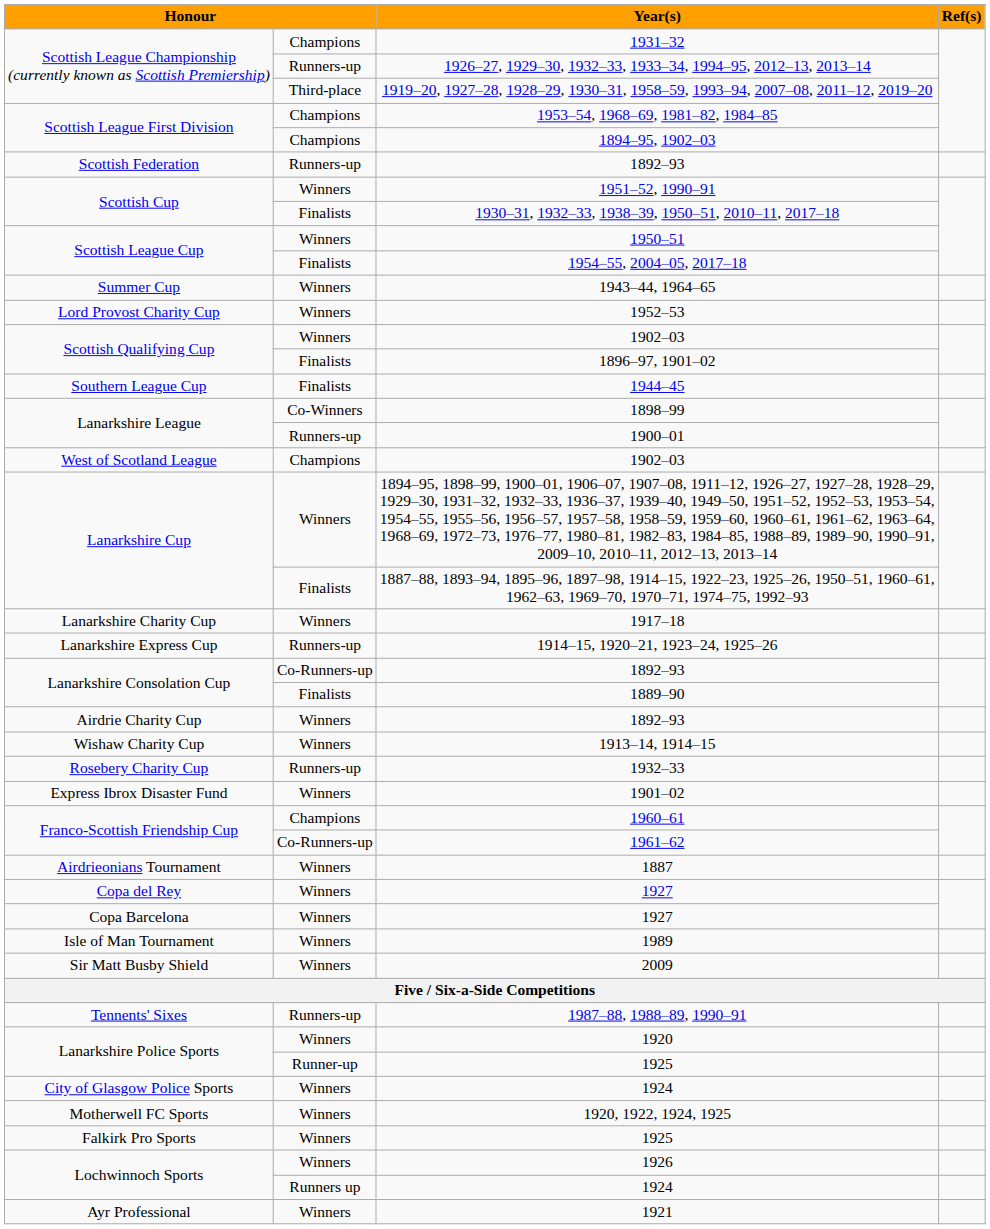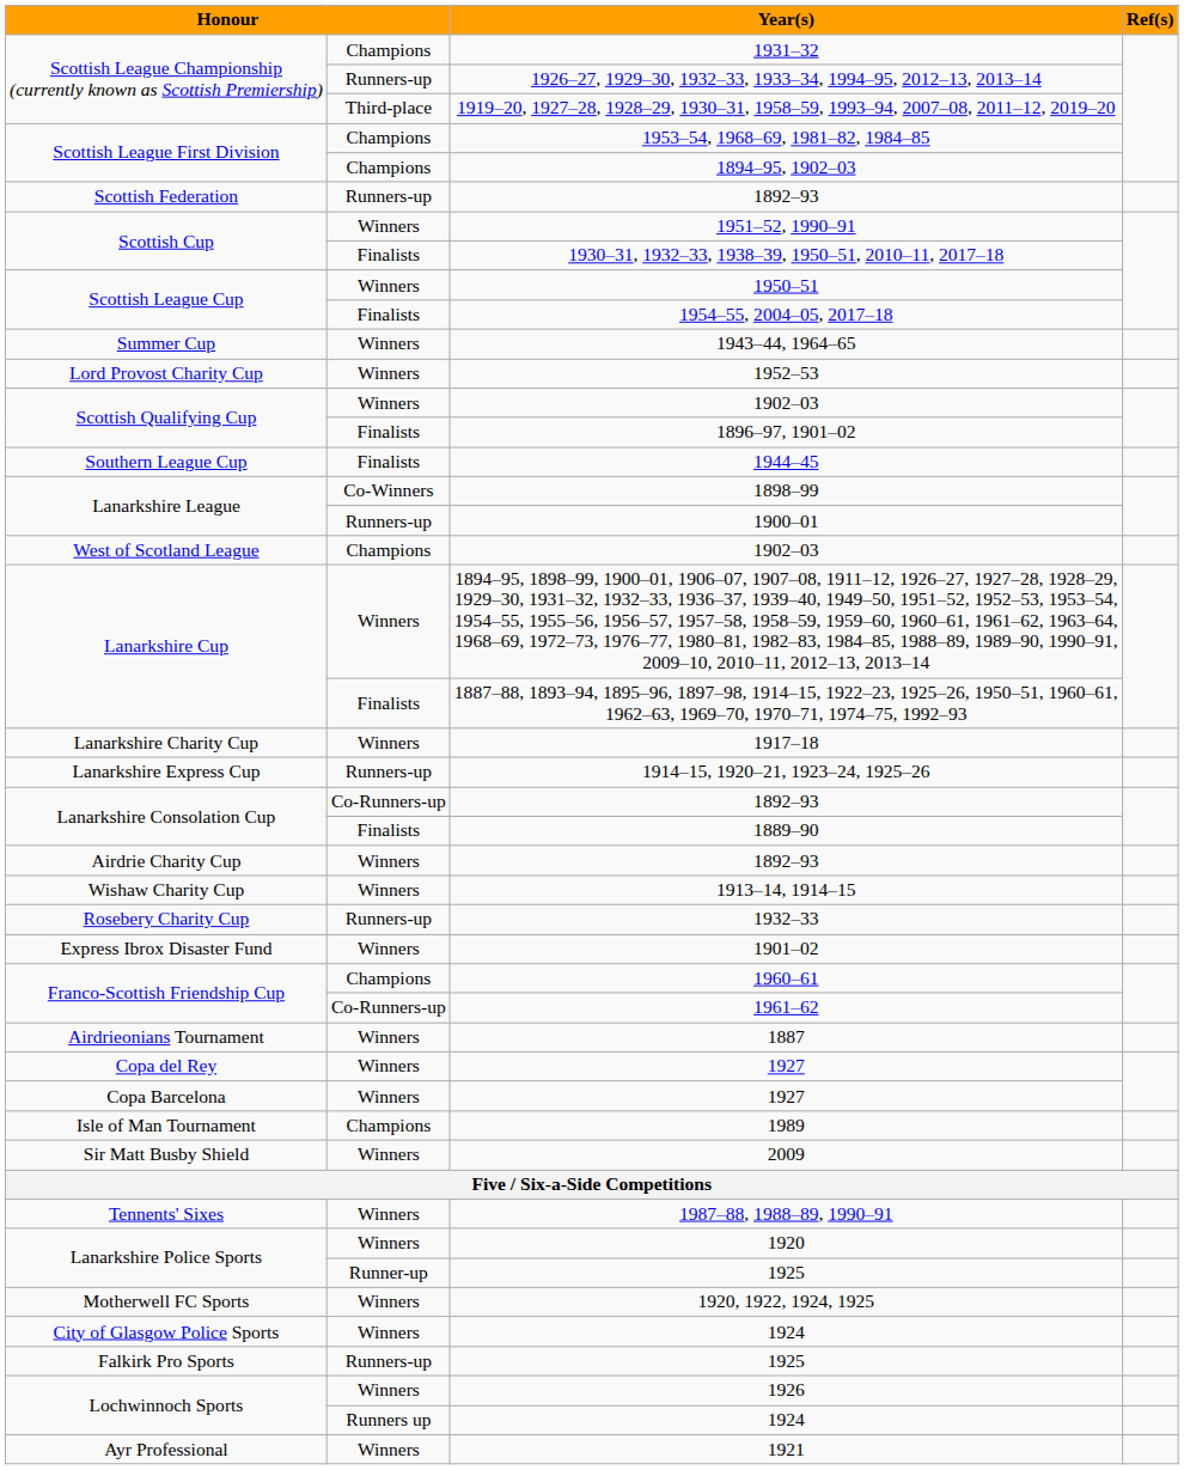1989 | column 2: Winners -> Champions
1987–88, 1988–89, 1990–91 | column 2: Runners-up -> Winners
rows swapped: City of Glasgow Police Sports / 1924 <-> 1920, 1922, 1924, 1925
Falkirk Pro Sports / 1925 | column 2: Winners -> Runners-up
